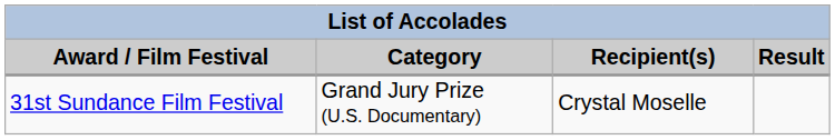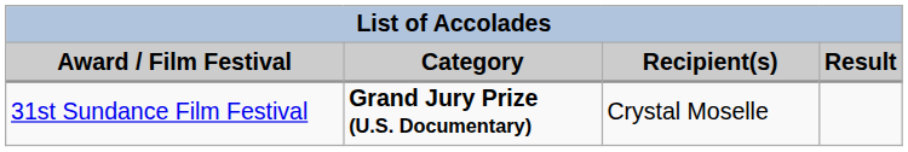31st Sundance Film Festival | Category: normal -> bold
